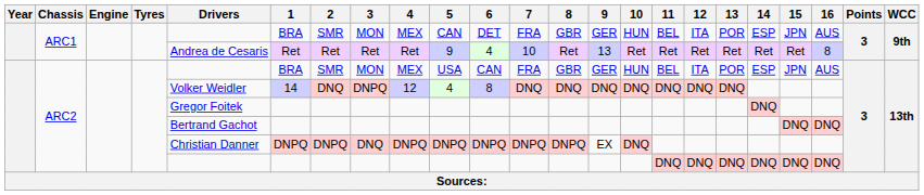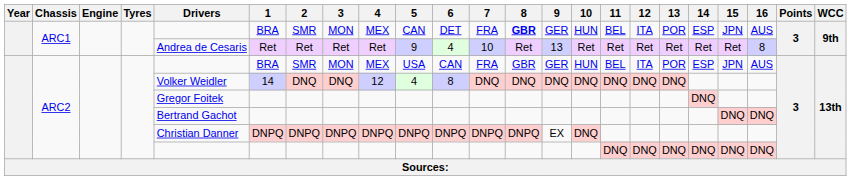row 2 | 8: normal -> bold
row 5 | 3: DNPQ -> DNQ
row 8 | 3: DNQ -> DNPQ
